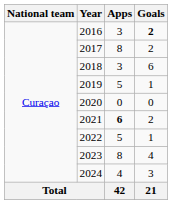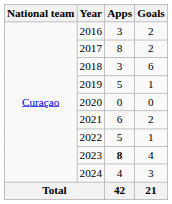2016 | Goals: bold -> normal
2021 | Apps: bold -> normal
2023 | Apps: normal -> bold
